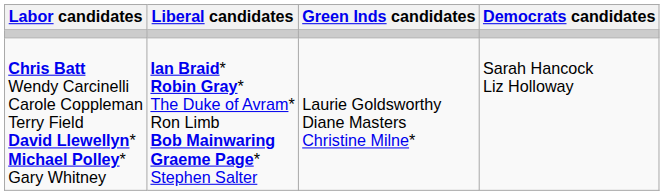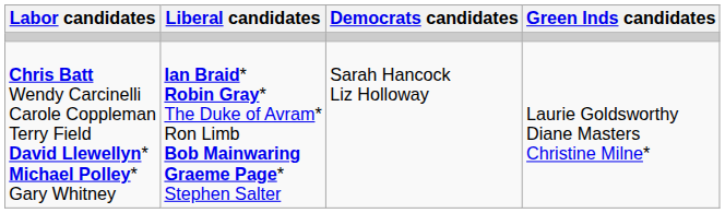columns swapped: Green Inds candidates <-> Democrats candidates
